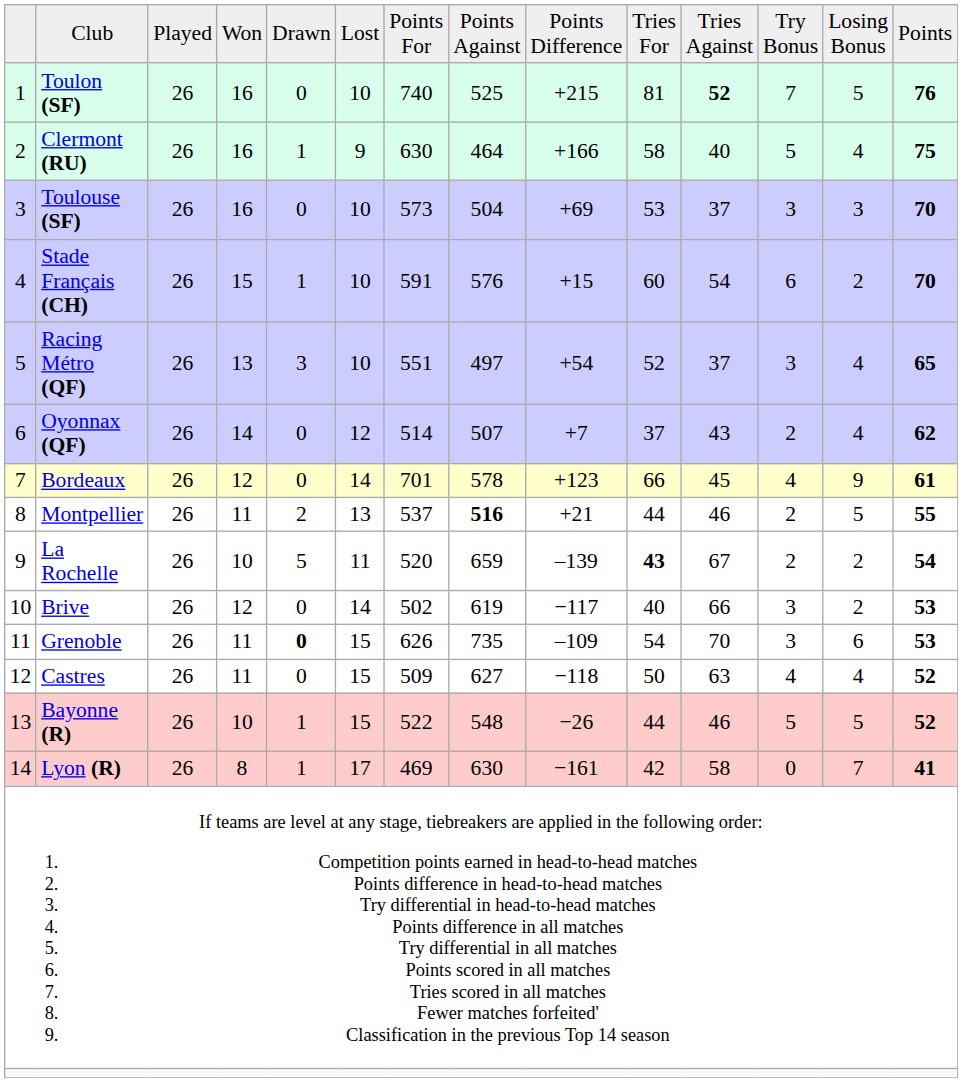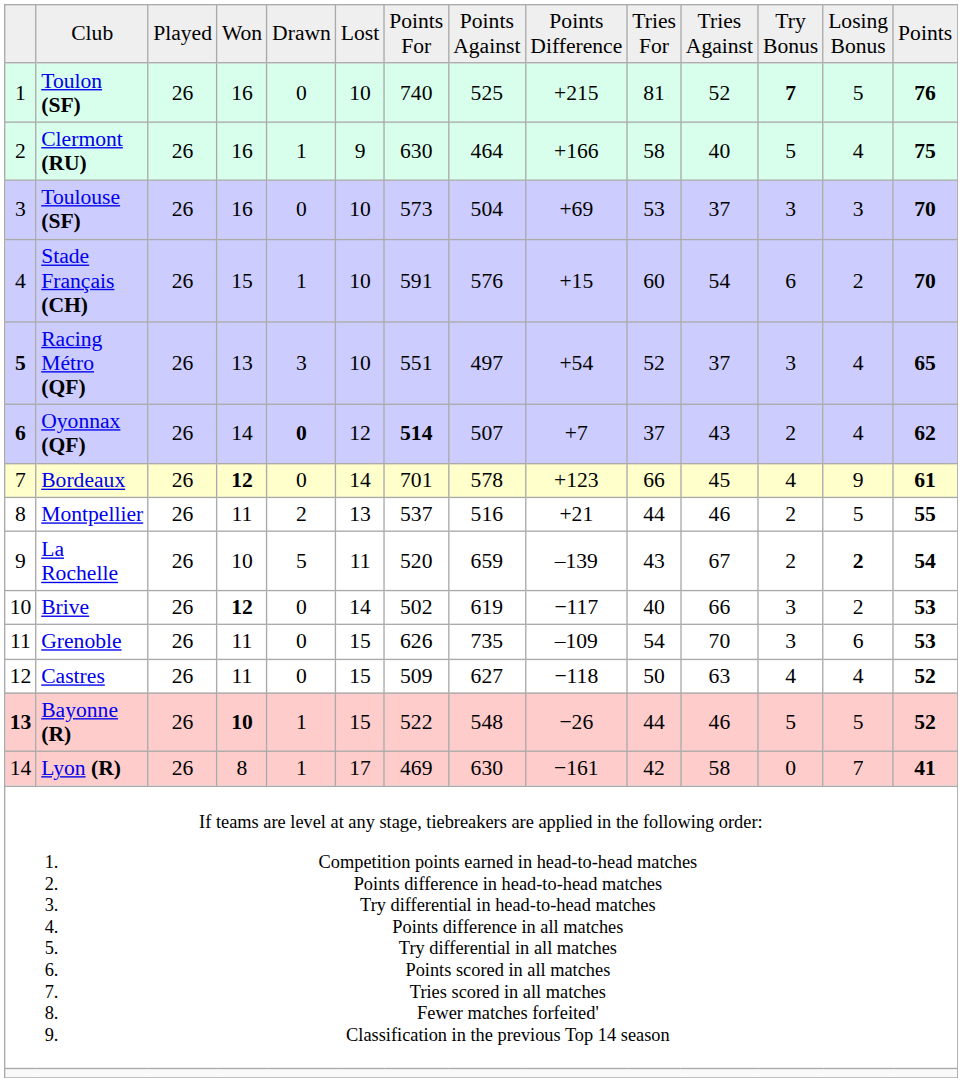Toulon (SF) | column 11: bold -> normal
Toulon (SF) | column 12: normal -> bold
Racing Métro (QF) | column 1: normal -> bold
Oyonnax (QF) | column 1: normal -> bold
Oyonnax (QF) | column 5: normal -> bold
Oyonnax (QF) | column 7: normal -> bold
Bordeaux | column 4: normal -> bold
Montpellier | column 8: bold -> normal
La Rochelle | column 10: bold -> normal
La Rochelle | column 13: normal -> bold
Brive | column 4: normal -> bold
Grenoble | column 5: bold -> normal
Bayonne (R) | column 1: normal -> bold
Bayonne (R) | column 4: normal -> bold
